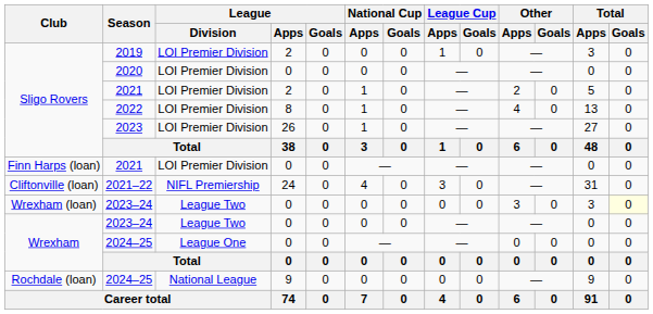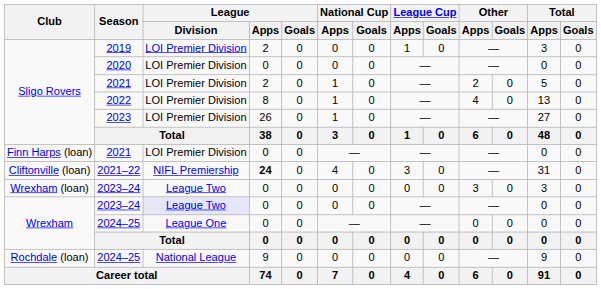2021–22 | League / Apps: normal -> bold
Wrexham (loan) / 2023–24 | Total / Goals: lightyellow background -> no background
Wrexham / 2023–24 | League / Division: no background -> lavender background
